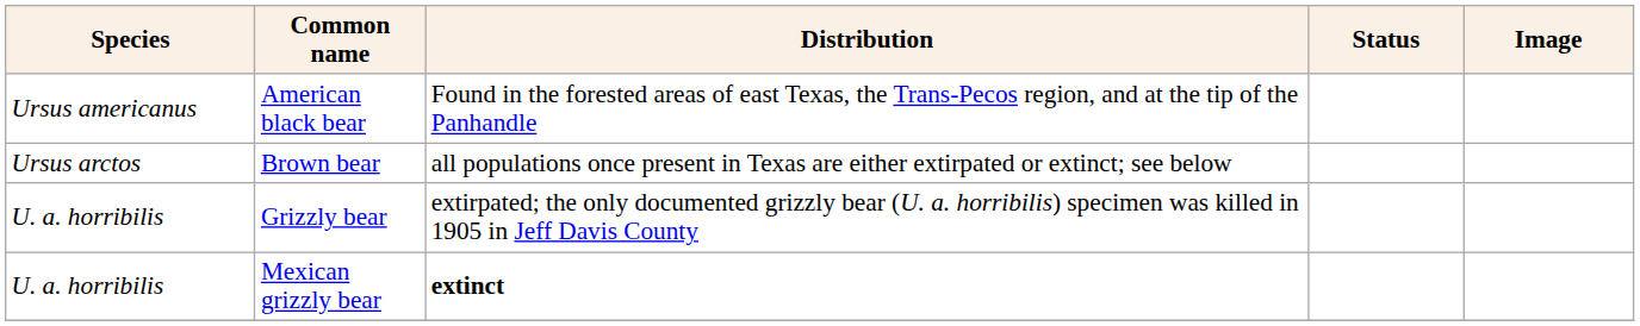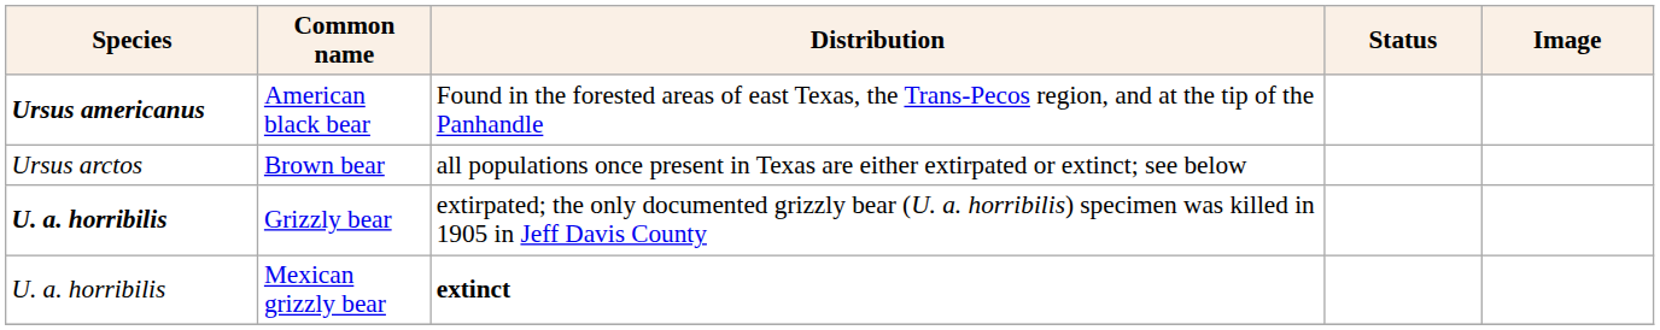American black bear | Species: normal -> bold
Grizzly bear | Species: normal -> bold
